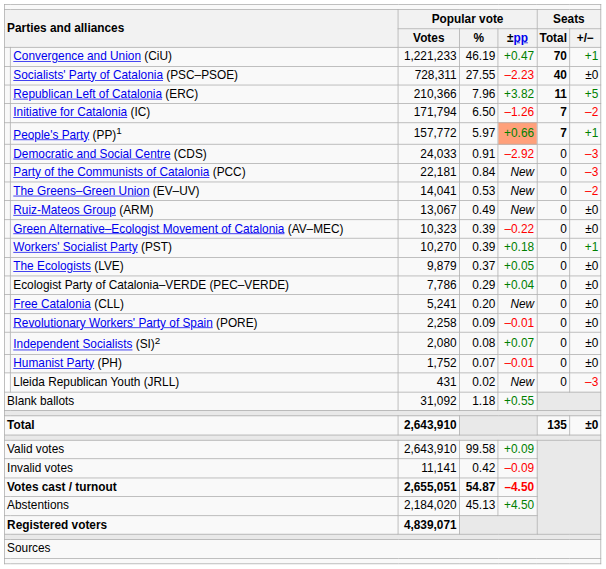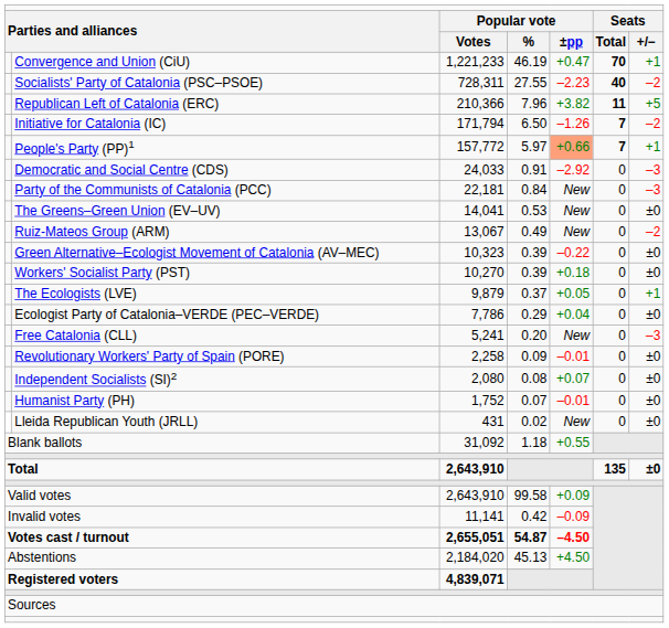Socialists' Party of Catalonia (PSC–PSOE) | column 7: ±0 -> –2
The Greens–Green Union (EV–UV) | column 7: –2 -> ±0
Ruiz-Mateos Group (ARM) | column 7: ±0 -> –2
Workers' Socialist Party (PST) | column 7: +1 -> ±0
The Ecologists (LVE) | column 7: ±0 -> +1
Free Catalonia (CLL) | column 7: ±0 -> –3
Lleida Republican Youth (JRLL) | column 7: –3 -> ±0
